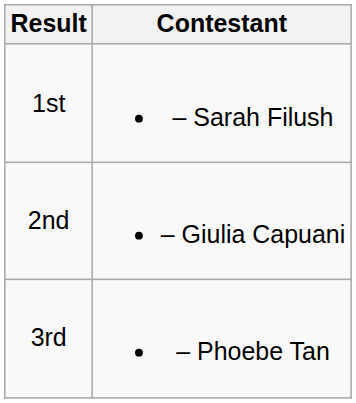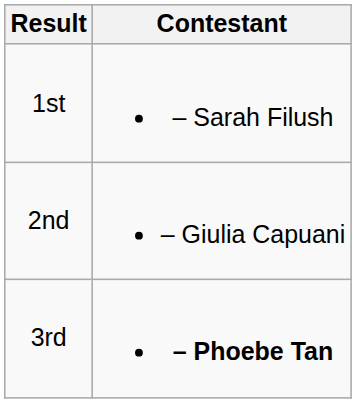3rd | Contestant: normal -> bold
